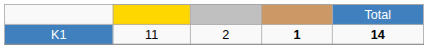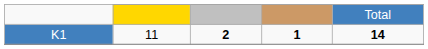K1 | column 3: normal -> bold
